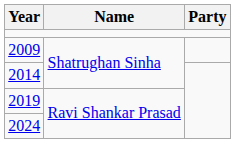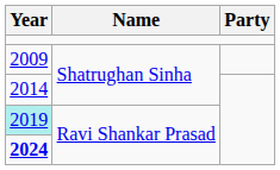2019 | Year: no background -> paleturquoise background
2024 | Year: normal -> bold
